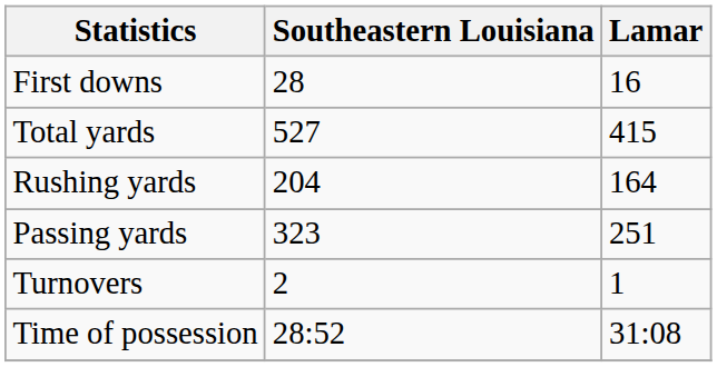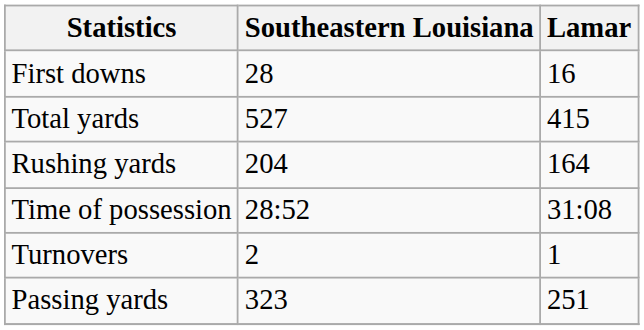rows swapped: Passing yards <-> Time of possession
